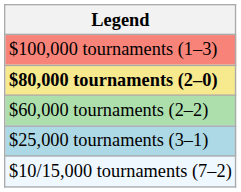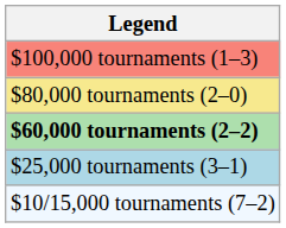row 3 | column 1: bold -> normal
row 4 | column 1: normal -> bold
